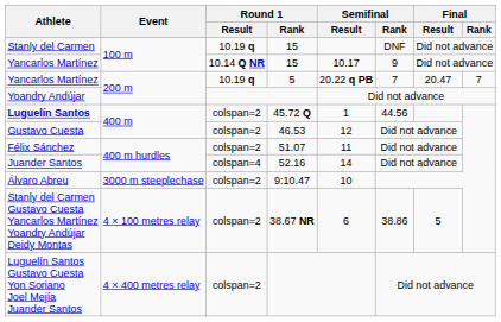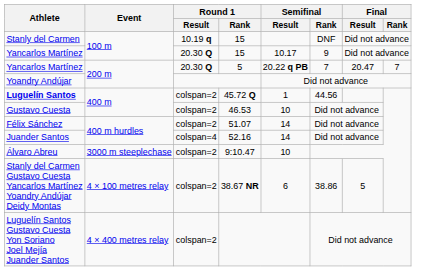Yancarlos Martínez / 15 | Round 1 / Result: 10.14 Q NR -> 20.30 Q
Yancarlos Martínez / 5 | Round 1 / Result: 10.19 q -> 20.30 Q
Gustavo Cuesta | Semifinal / Result: 12 -> 10
Félix Sánchez | Semifinal / Result: 11 -> 14
